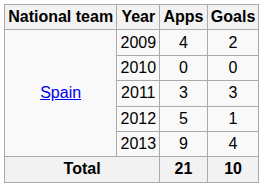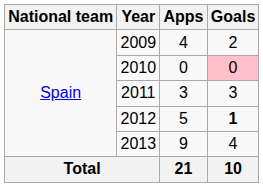2010 | Goals: no background -> pink background
2012 | Goals: normal -> bold
